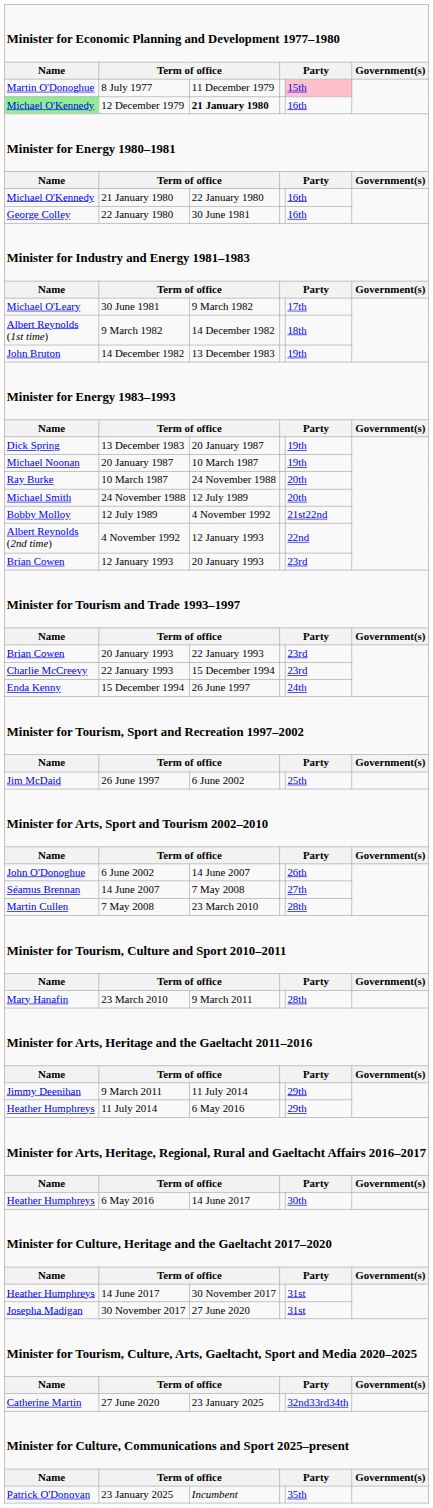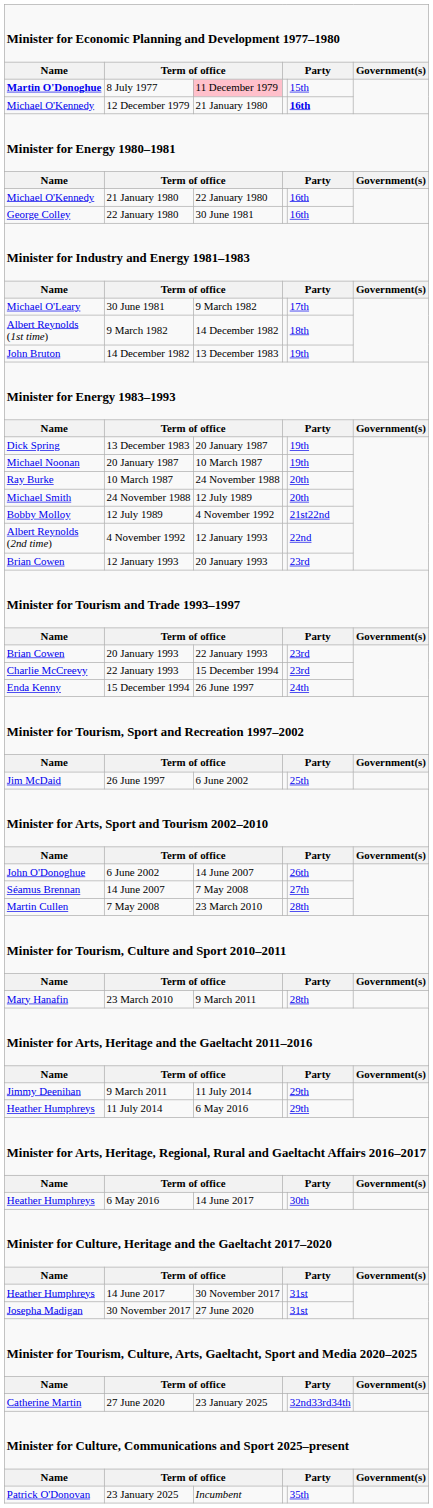8 July 1977 | column 1: normal -> bold
8 July 1977 | column 3: no background -> pink background
8 July 1977 | column 5: pink background -> no background
12 December 1979 | column 1: lightgreen background -> no background
12 December 1979 | column 3: bold -> normal
12 December 1979 | column 5: normal -> bold
